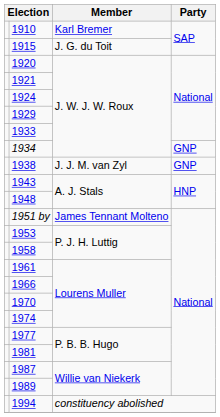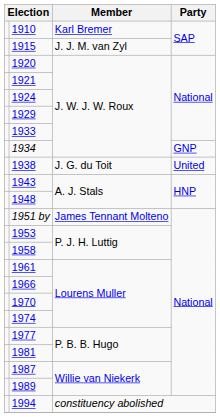1915 | Member: J. G. du Toit -> J. J. M. van Zyl
1938 | Member: J. J. M. van Zyl -> J. G. du Toit
1938 | Party: GNP -> United
